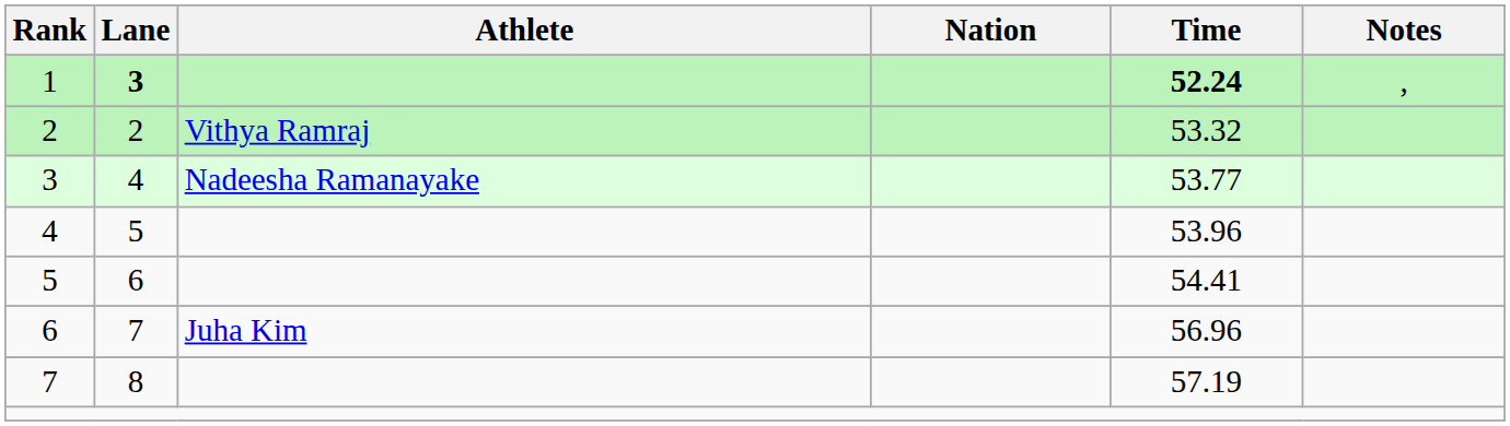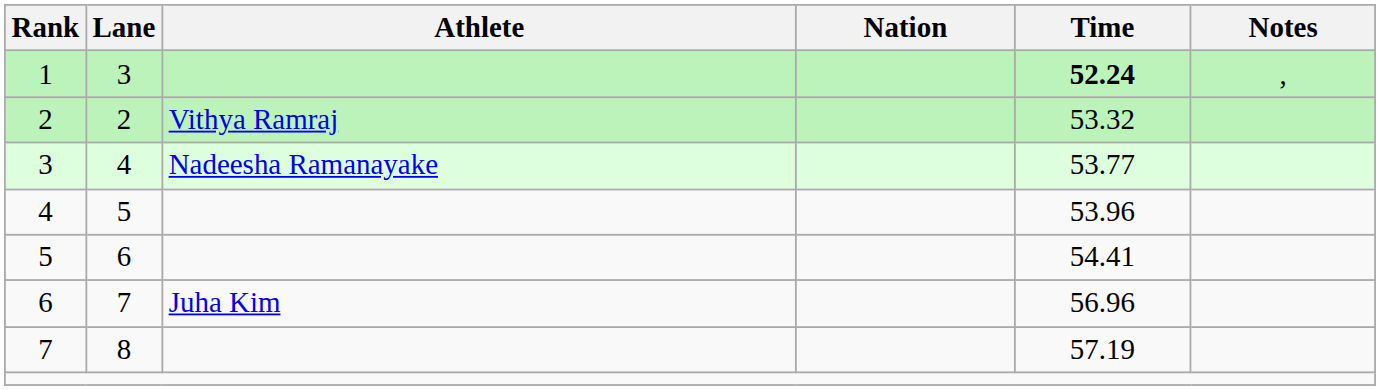1 | Lane: bold -> normal
